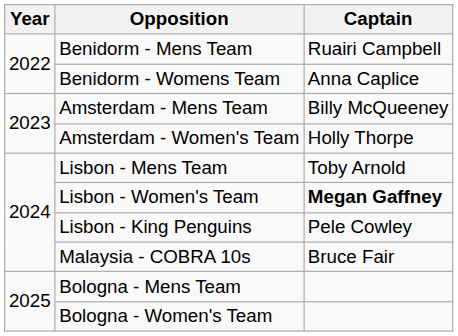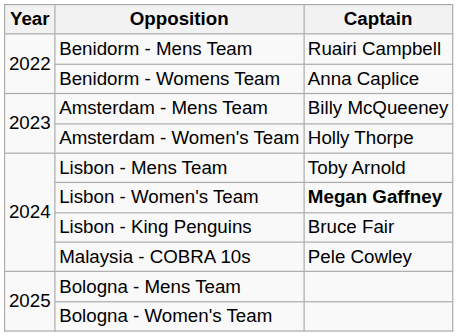Lisbon - King Penguins | Captain: Pele Cowley -> Bruce Fair
Malaysia - COBRA 10s | Captain: Bruce Fair -> Pele Cowley
